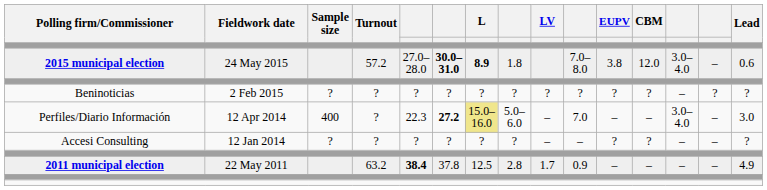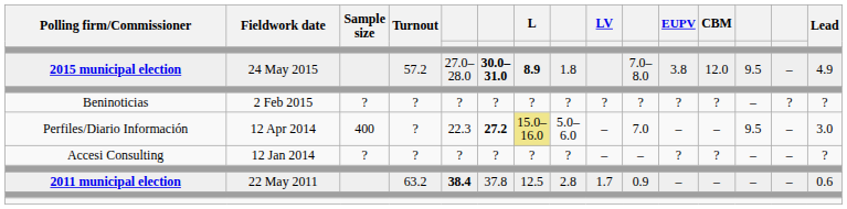2015 municipal election | column 13: 3.0– 4.0 -> 9.5
2015 municipal election | Lead: 0.6 -> 4.9
Perfiles/Diario Información | column 13: 3.0– 4.0 -> 9.5
2011 municipal election | Lead: 4.9 -> 0.6
